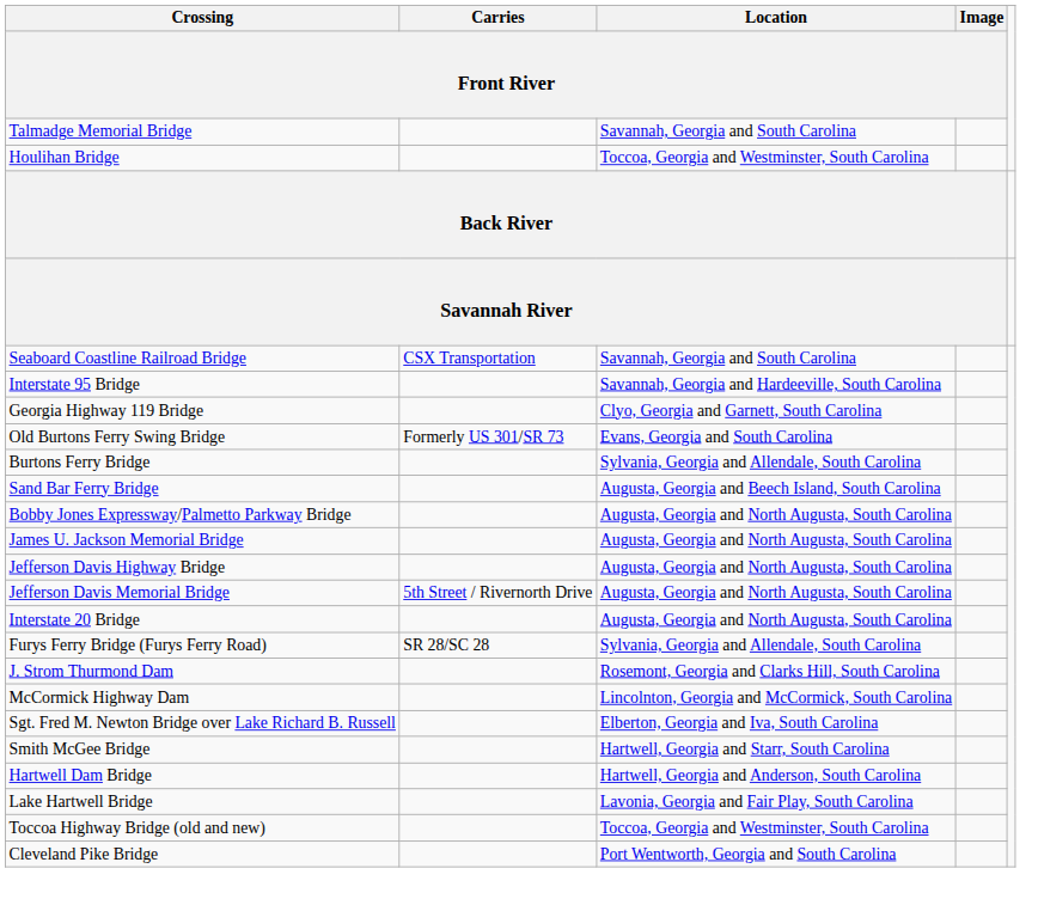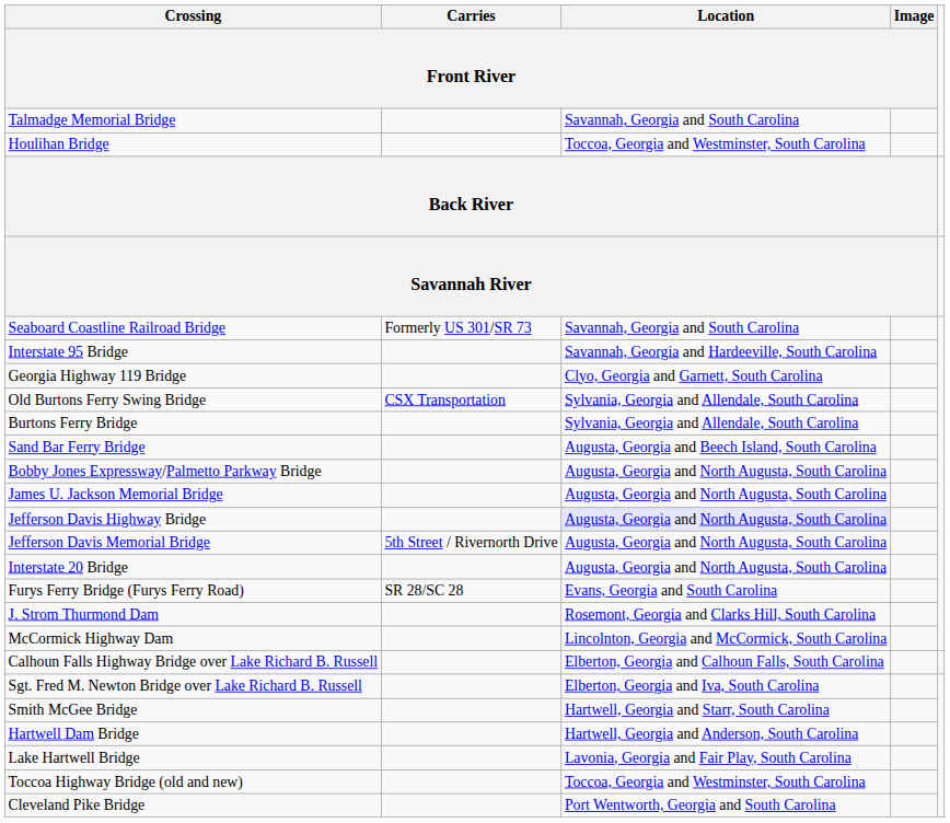Seaboard Coastline Railroad Bridge | Carries / Front River: CSX Transportation -> Formerly US 301/SR 73
Old Burtons Ferry Swing Bridge | Carries / Front River: Formerly US 301/SR 73 -> CSX Transportation
Old Burtons Ferry Swing Bridge | Location / Front River: Evans, Georgia and South Carolina -> Sylvania, Georgia and Allendale, South Carolina
Jefferson Davis Highway Bridge | Location / Front River: no background -> lavender background
Furys Ferry Bridge (Furys Ferry Road) | Location / Front River: Sylvania, Georgia and Allendale, South Carolina -> Evans, Georgia and South Carolina
+ row: Calhoun Falls Highway Bridge over Lake Richard B. Russell | Elberton, Georgia and Calhoun Falls, South Carolina
